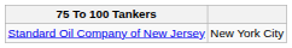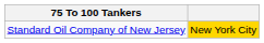Standard Oil Company of New Jersey | column 2: no background -> gold background
